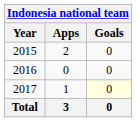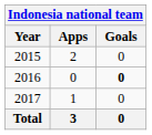2016 | Goals: normal -> bold
2017 | Goals: lightyellow background -> no background
